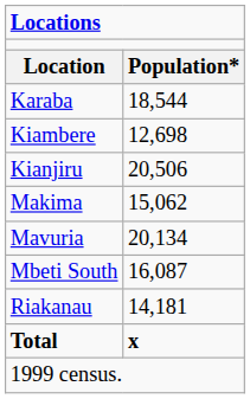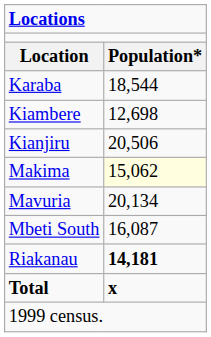Makima | column 2: no background -> lightyellow background
Riakanau | column 2: normal -> bold
